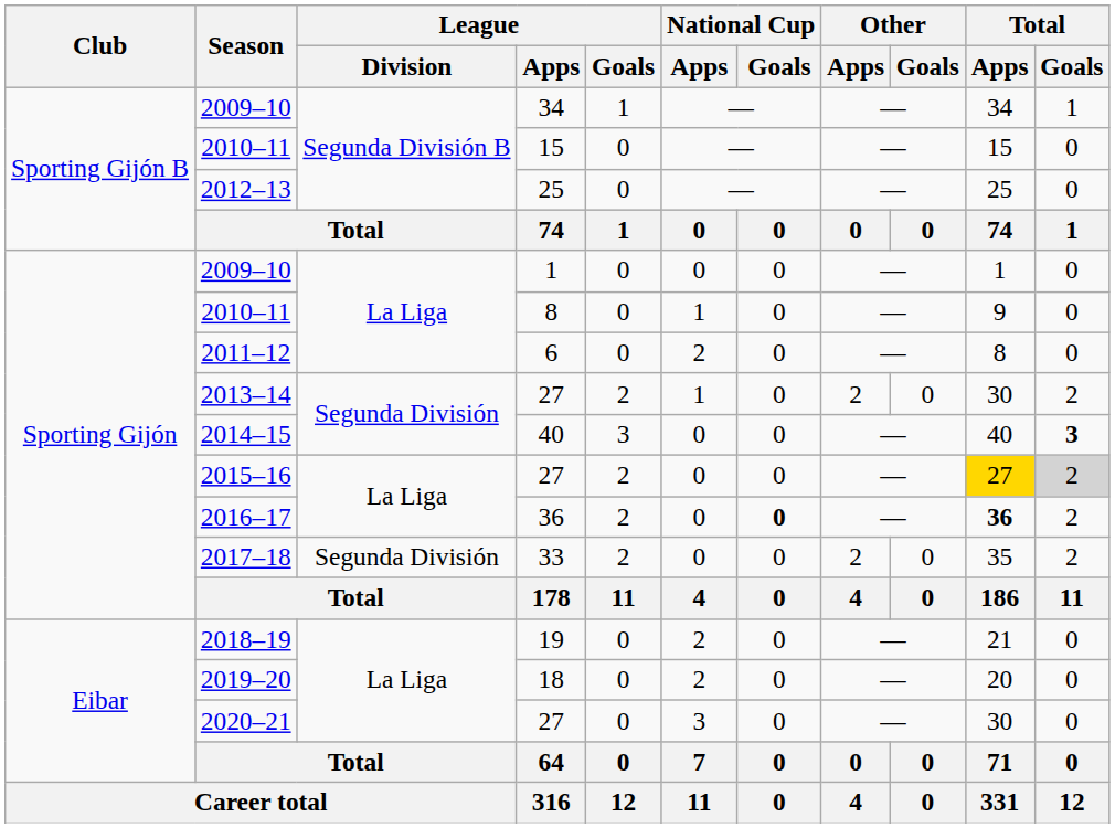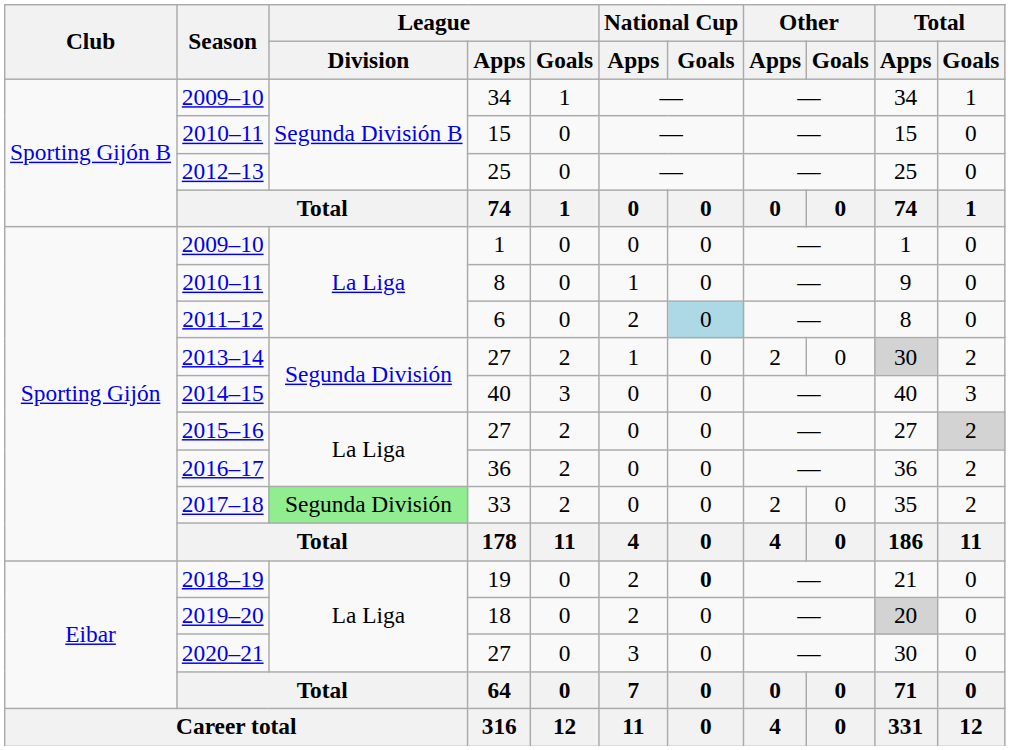2011–12 | National Cup / Goals: no background -> lightblue background
2013–14 | Total / Apps: no background -> lightgrey background
2014–15 | Total / Goals: bold -> normal
2015–16 | Total / Apps: gold background -> no background
2016–17 | National Cup / Goals: bold -> normal
2016–17 | Total / Apps: bold -> normal
2017–18 | League / Division: no background -> lightgreen background
2018–19 | National Cup / Goals: normal -> bold
2019–20 | Total / Apps: no background -> lightgrey background
